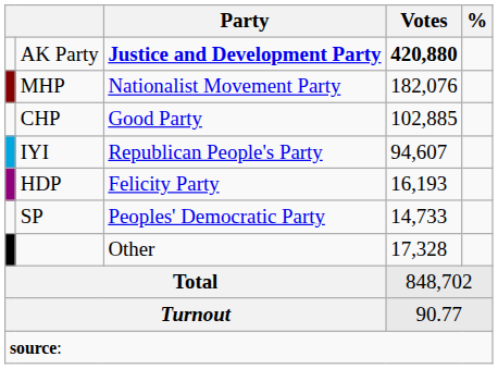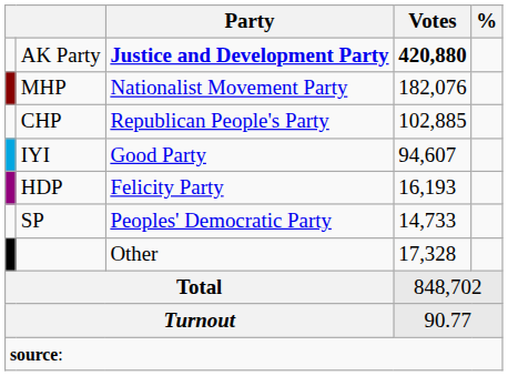CHP | Party: Good Party -> Republican People's Party
IYI | Party: Republican People's Party -> Good Party
